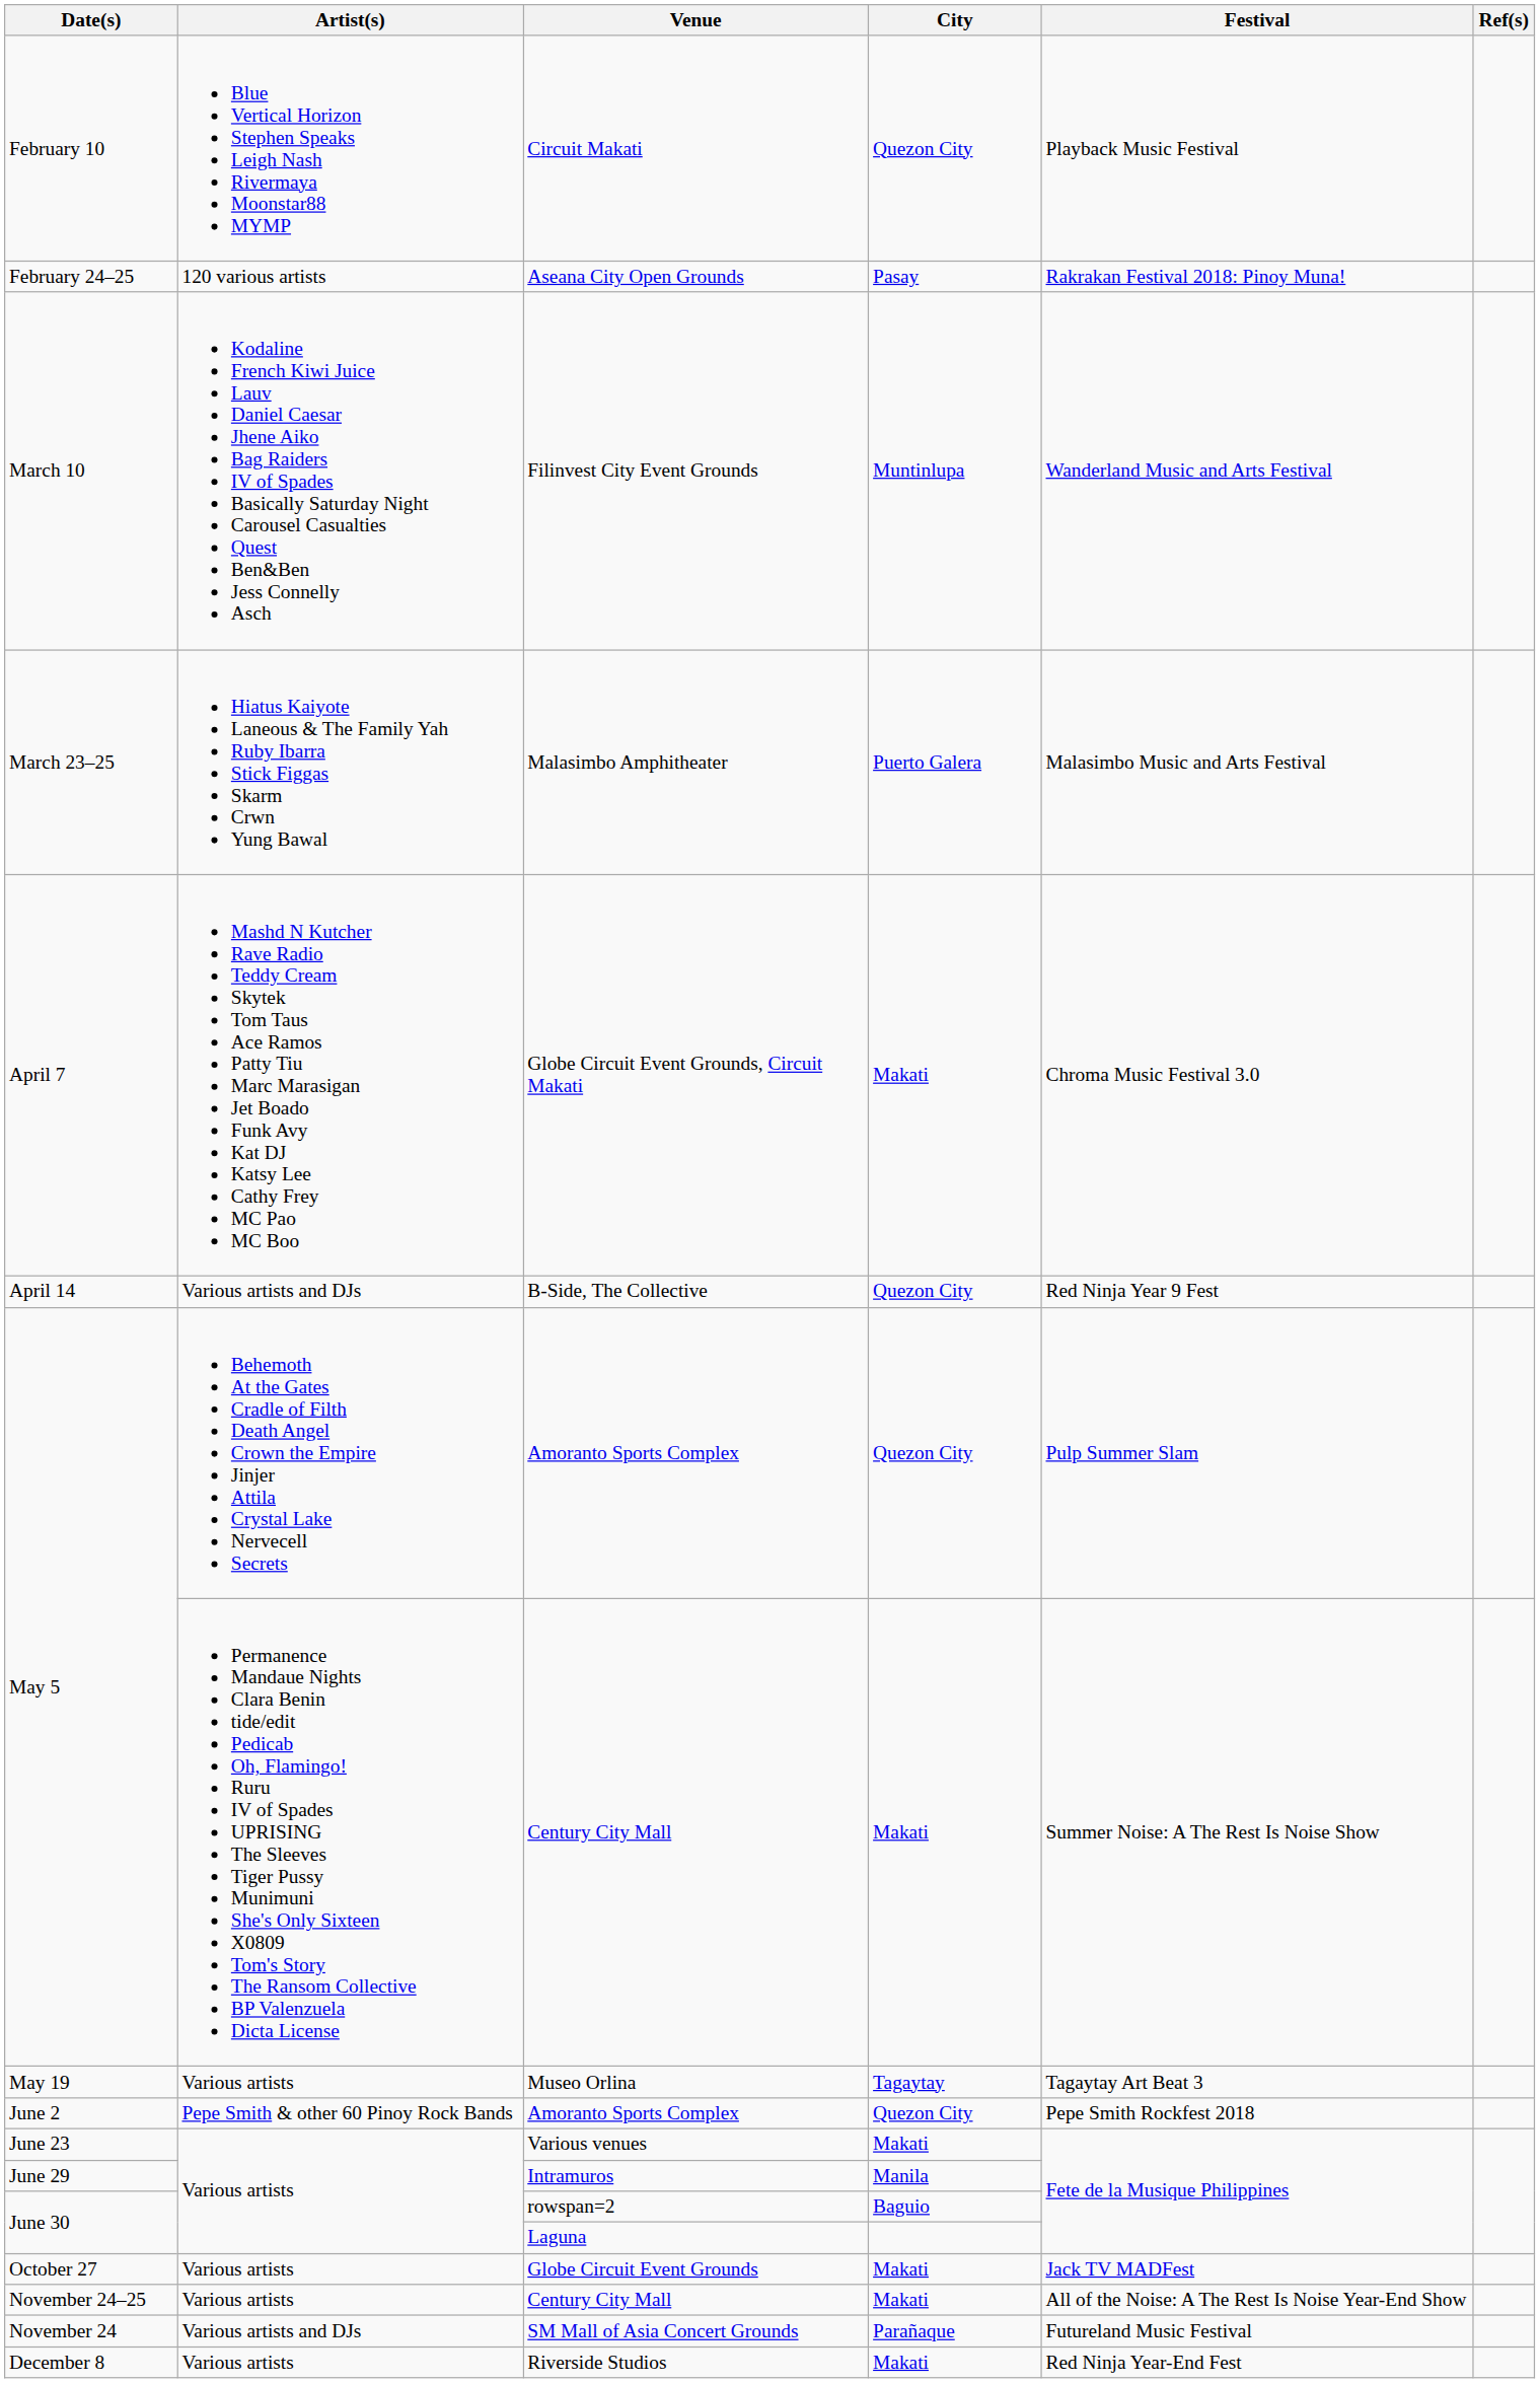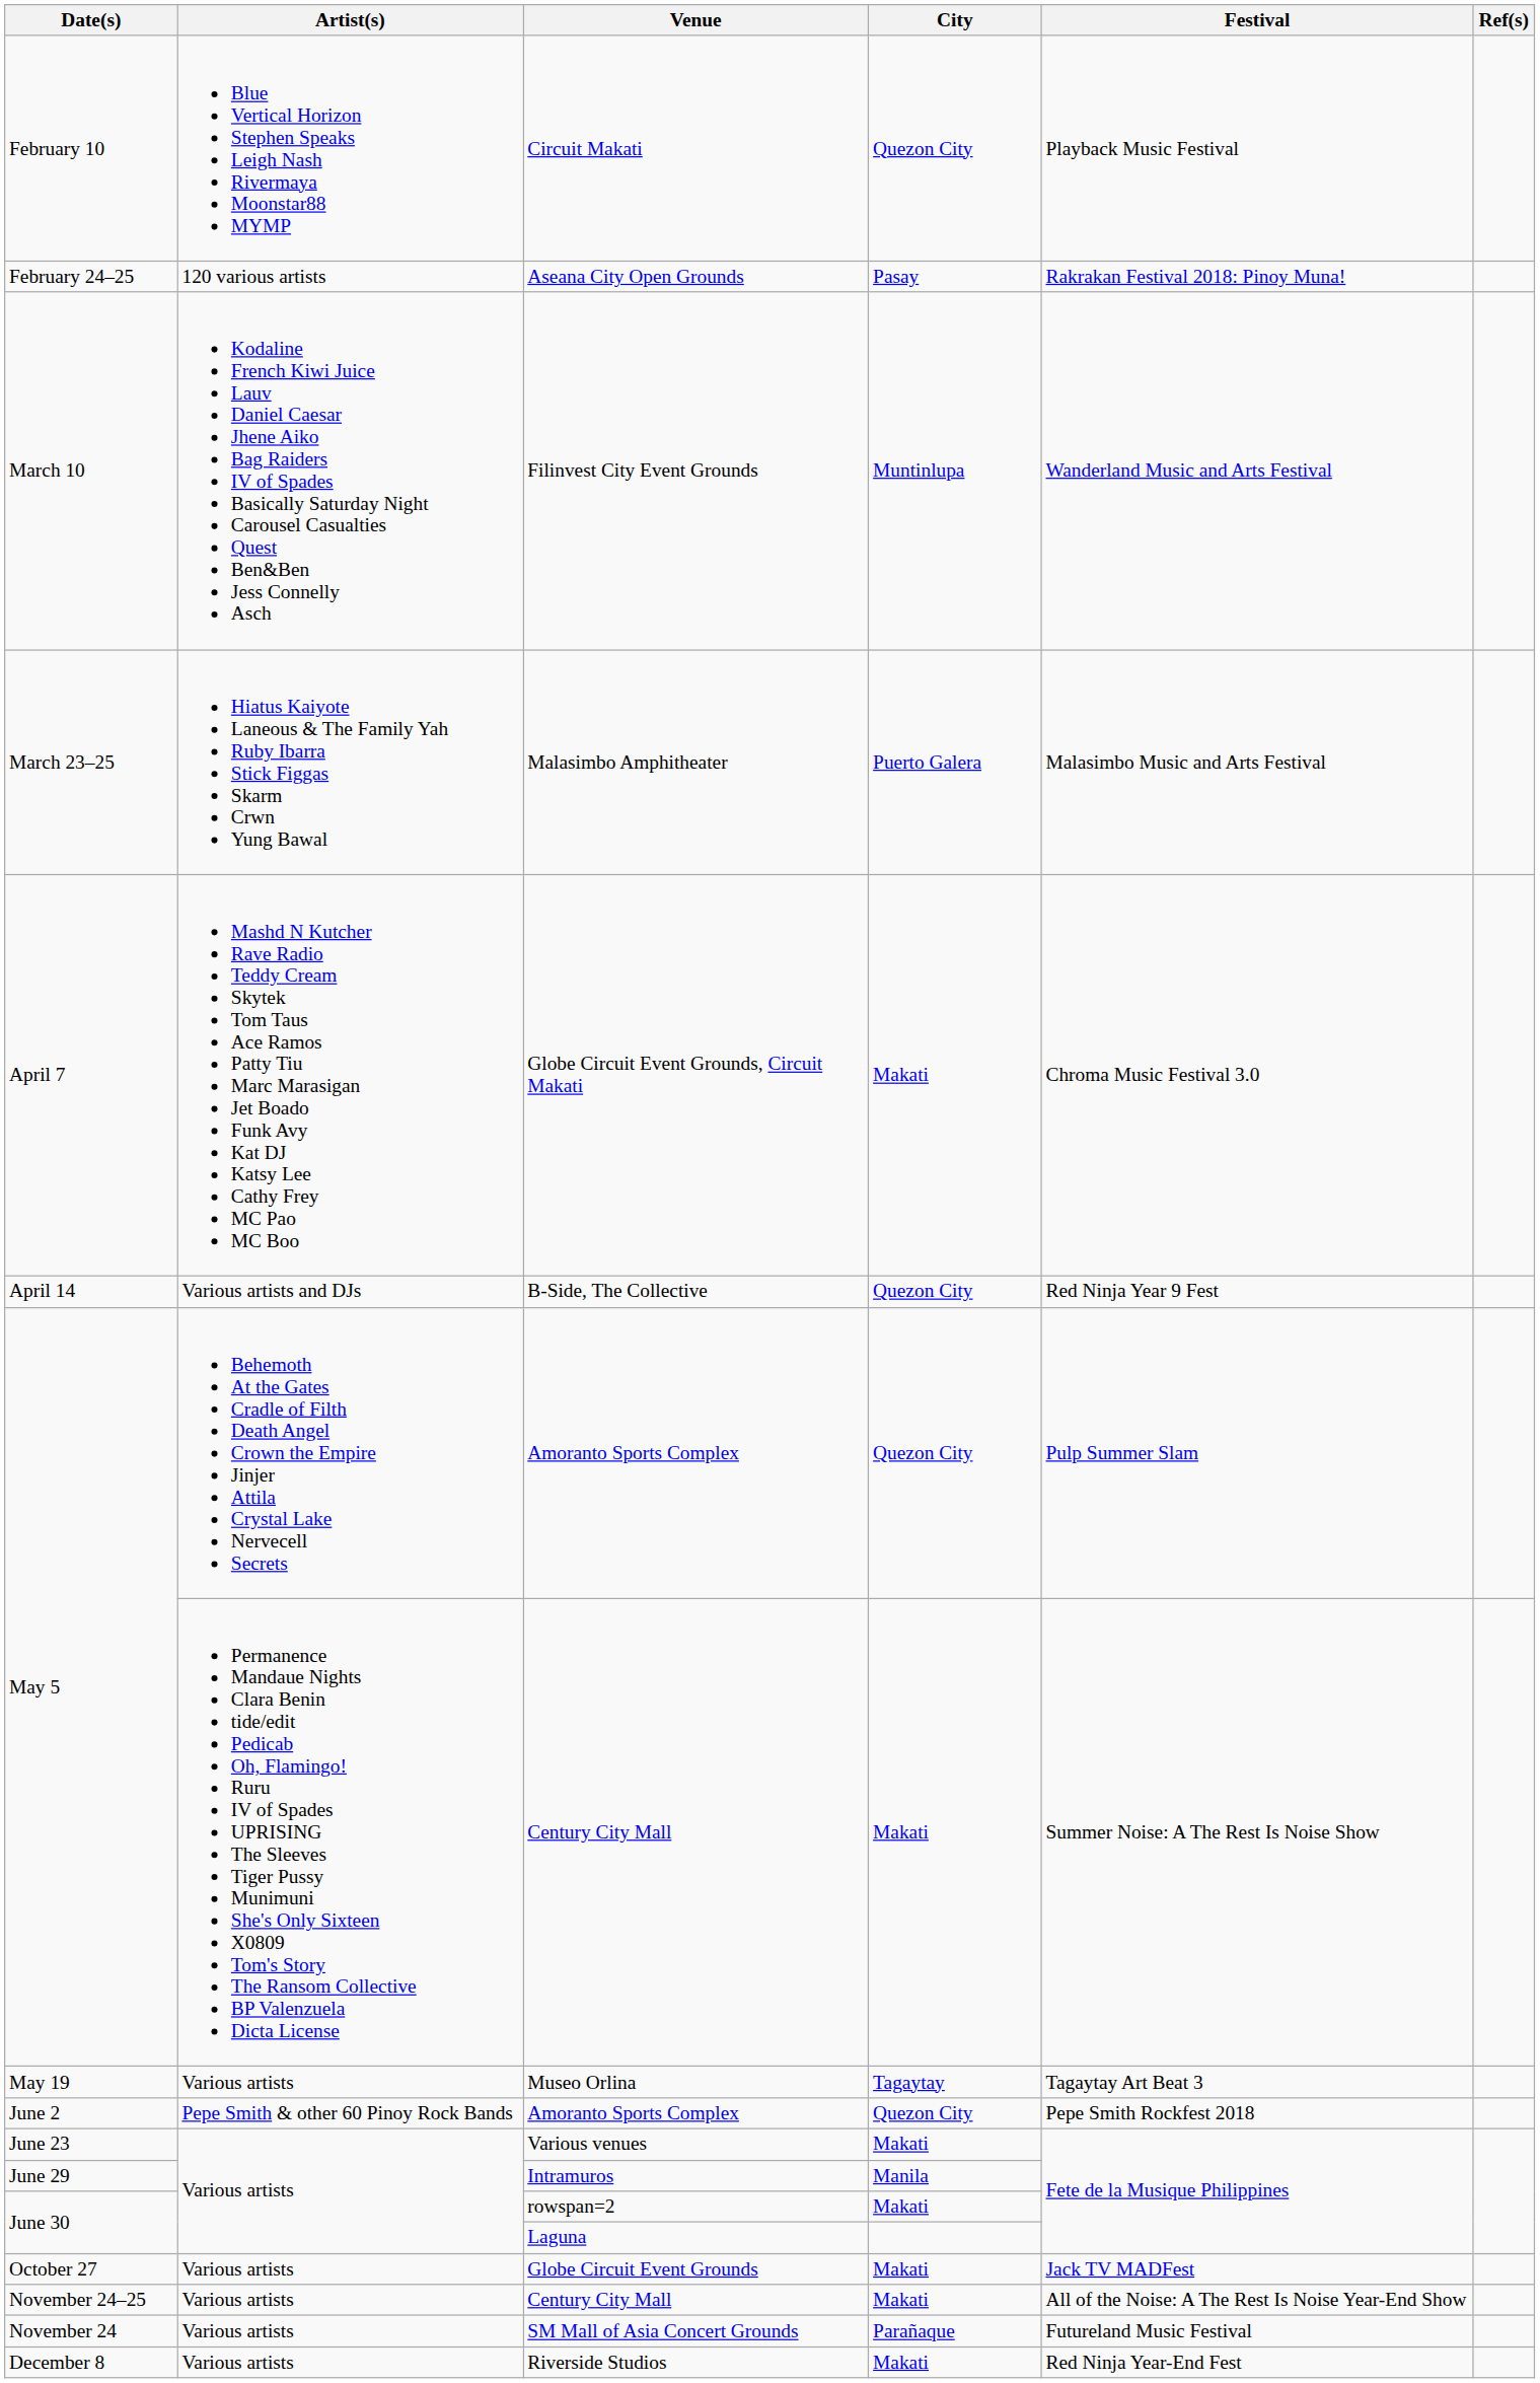June 30 / rowspan=2 | City: Baguio -> Makati
November 24 | Artist(s): Various artists and DJs -> Various artists
